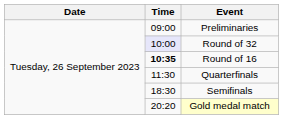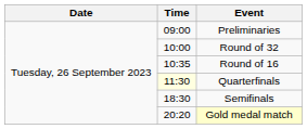Round of 32 | Time: lavender background -> no background
Round of 16 | Time: bold -> normal
Quarterfinals | Time: no background -> lightyellow background
